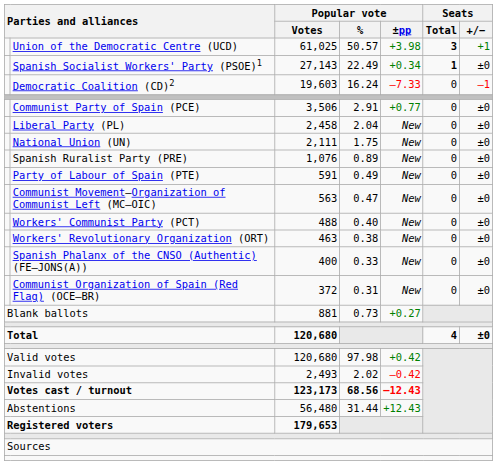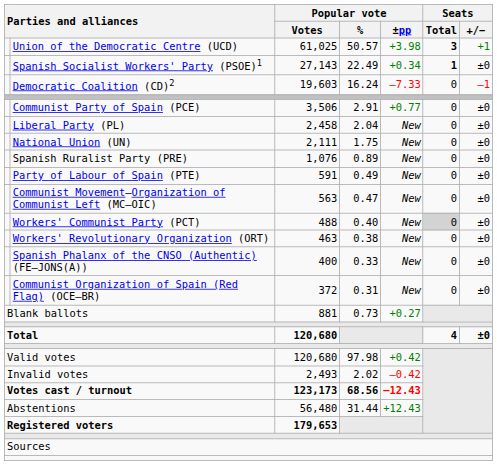Workers' Communist Party (PCT) | Seats / Total: no background -> lightgrey background
